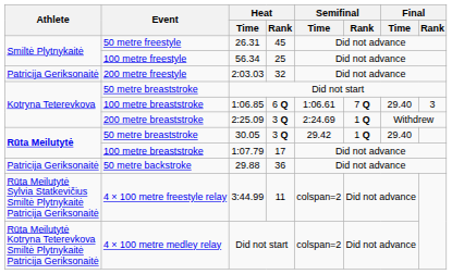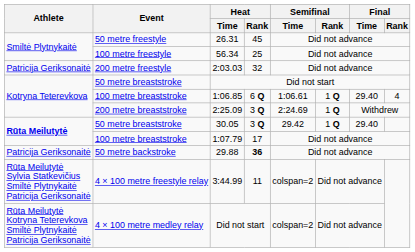1:06.85 | Semifinal / Rank: 7 Q -> 1 Q
1:06.85 | Final / Rank: 3 -> 4
29.88 | Heat / Rank: normal -> bold
